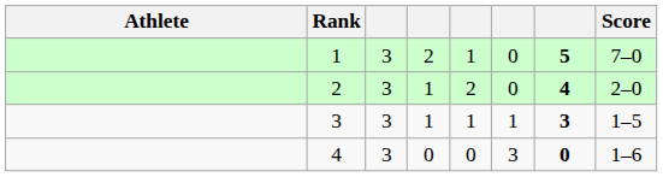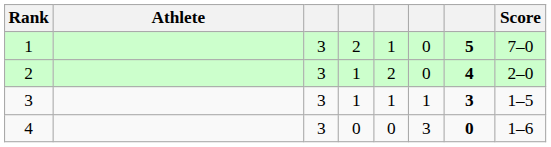columns swapped: Rank <-> Athlete
